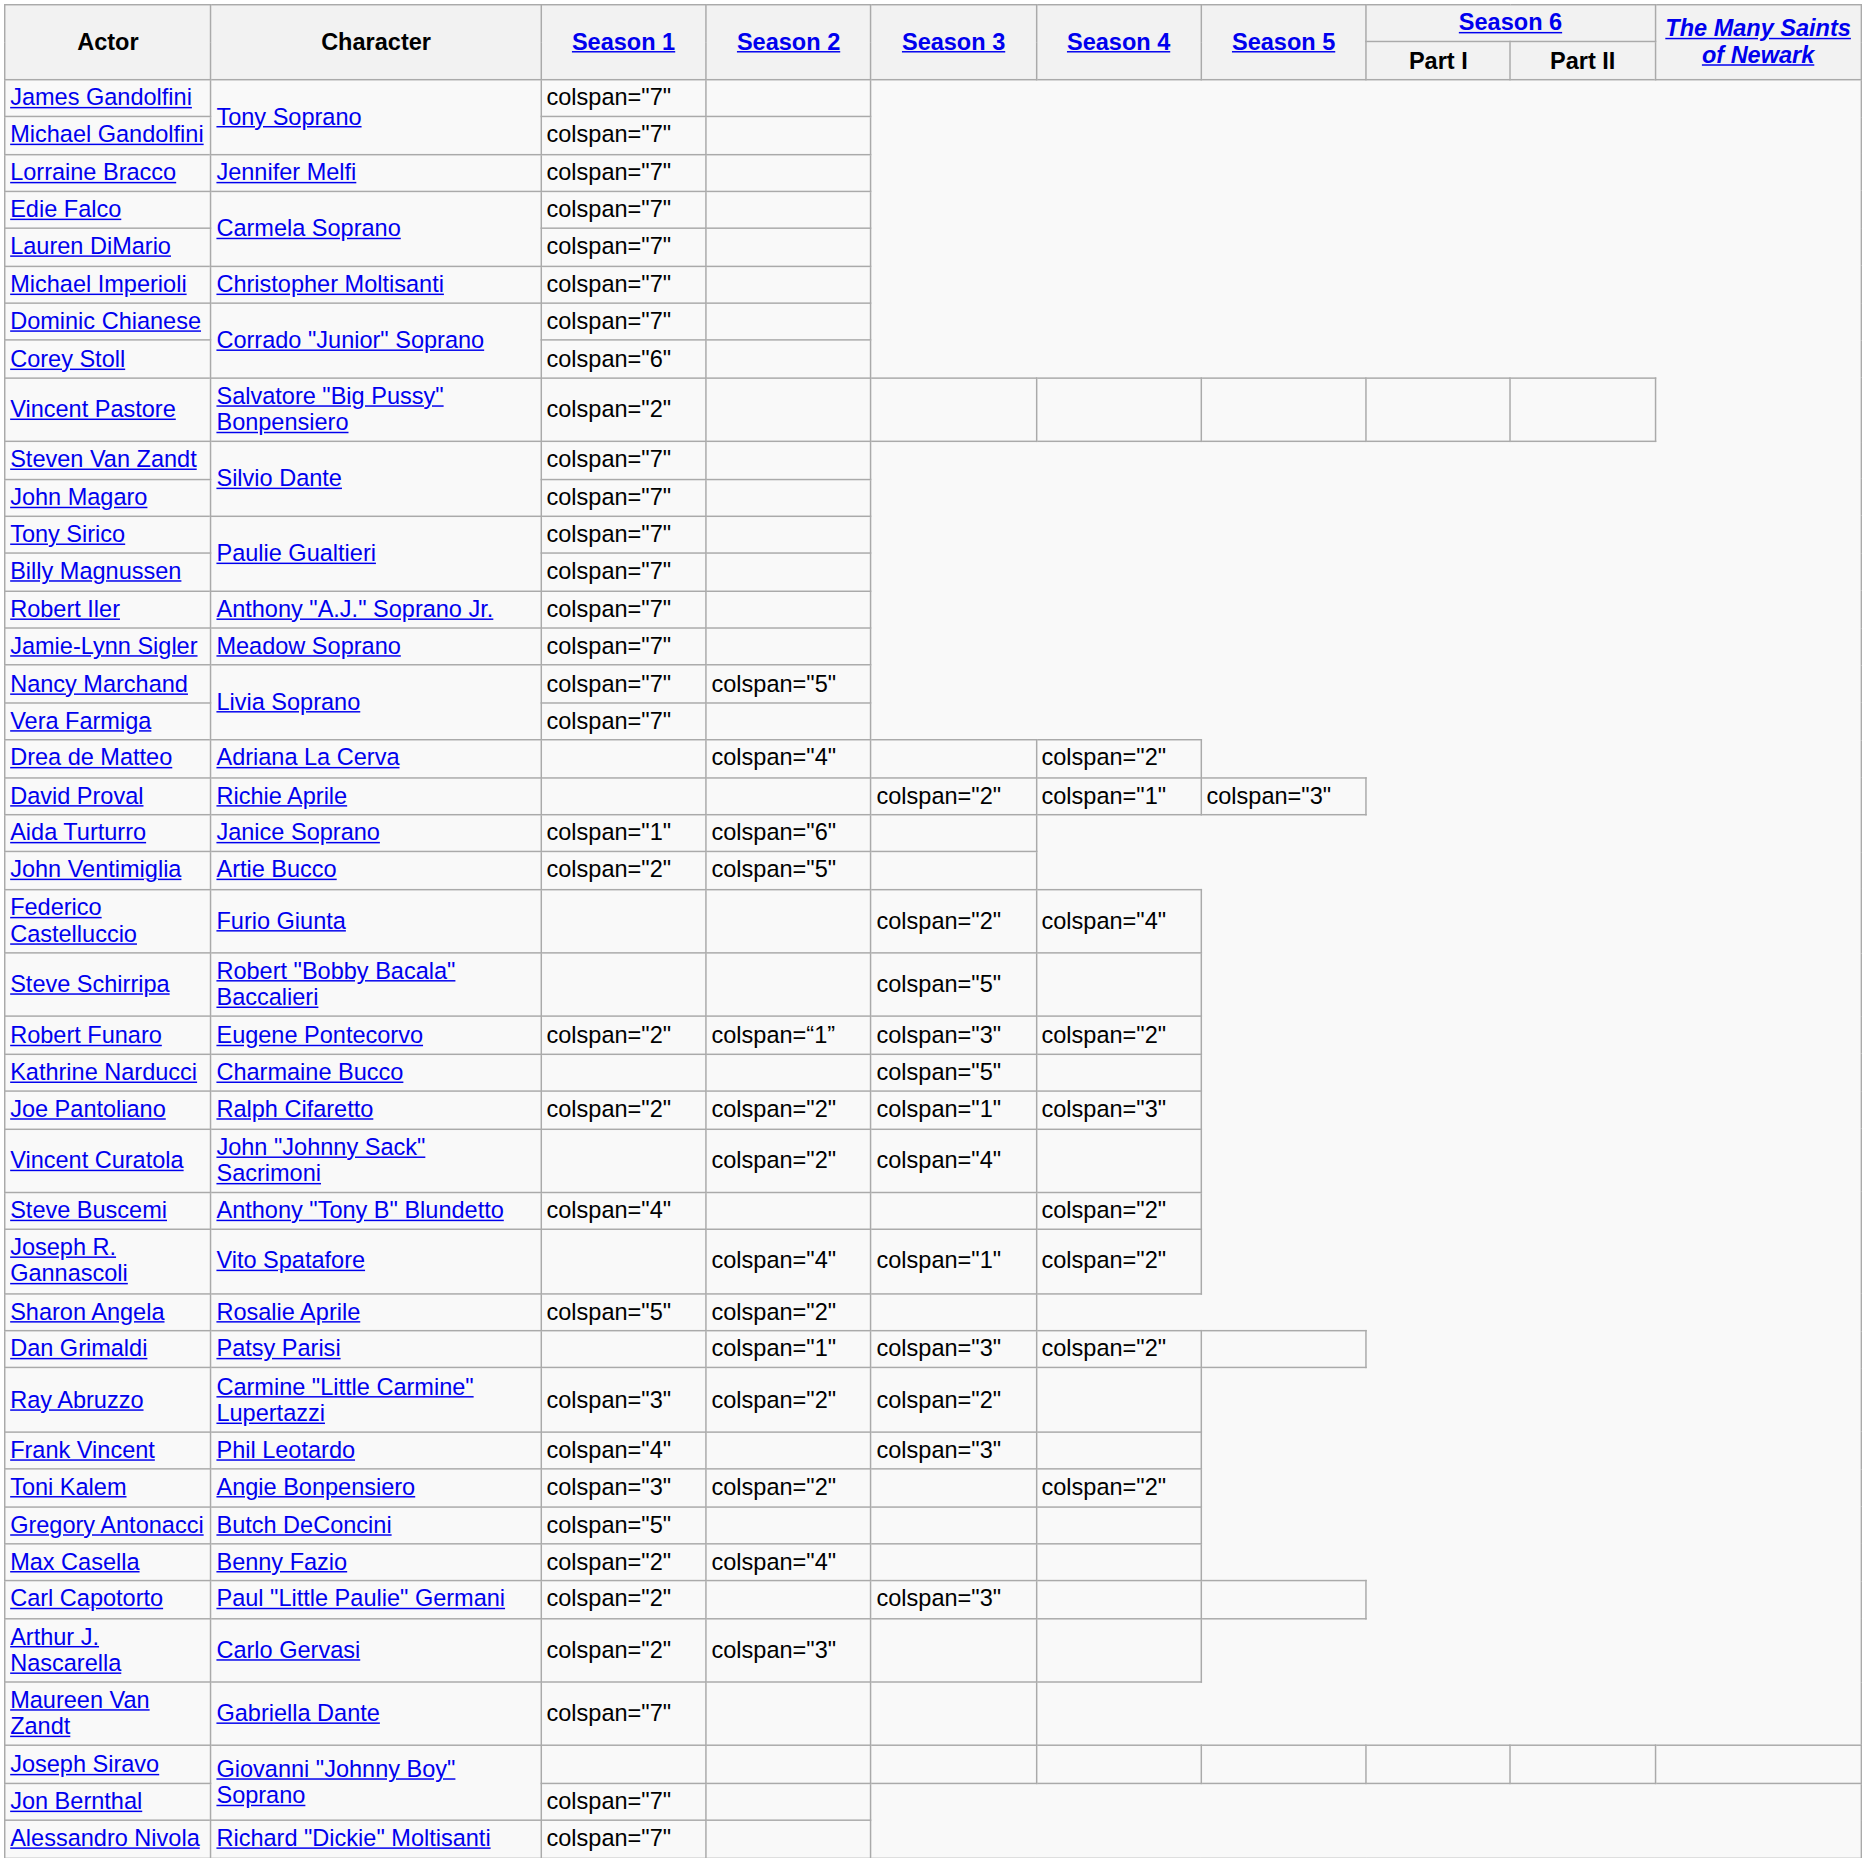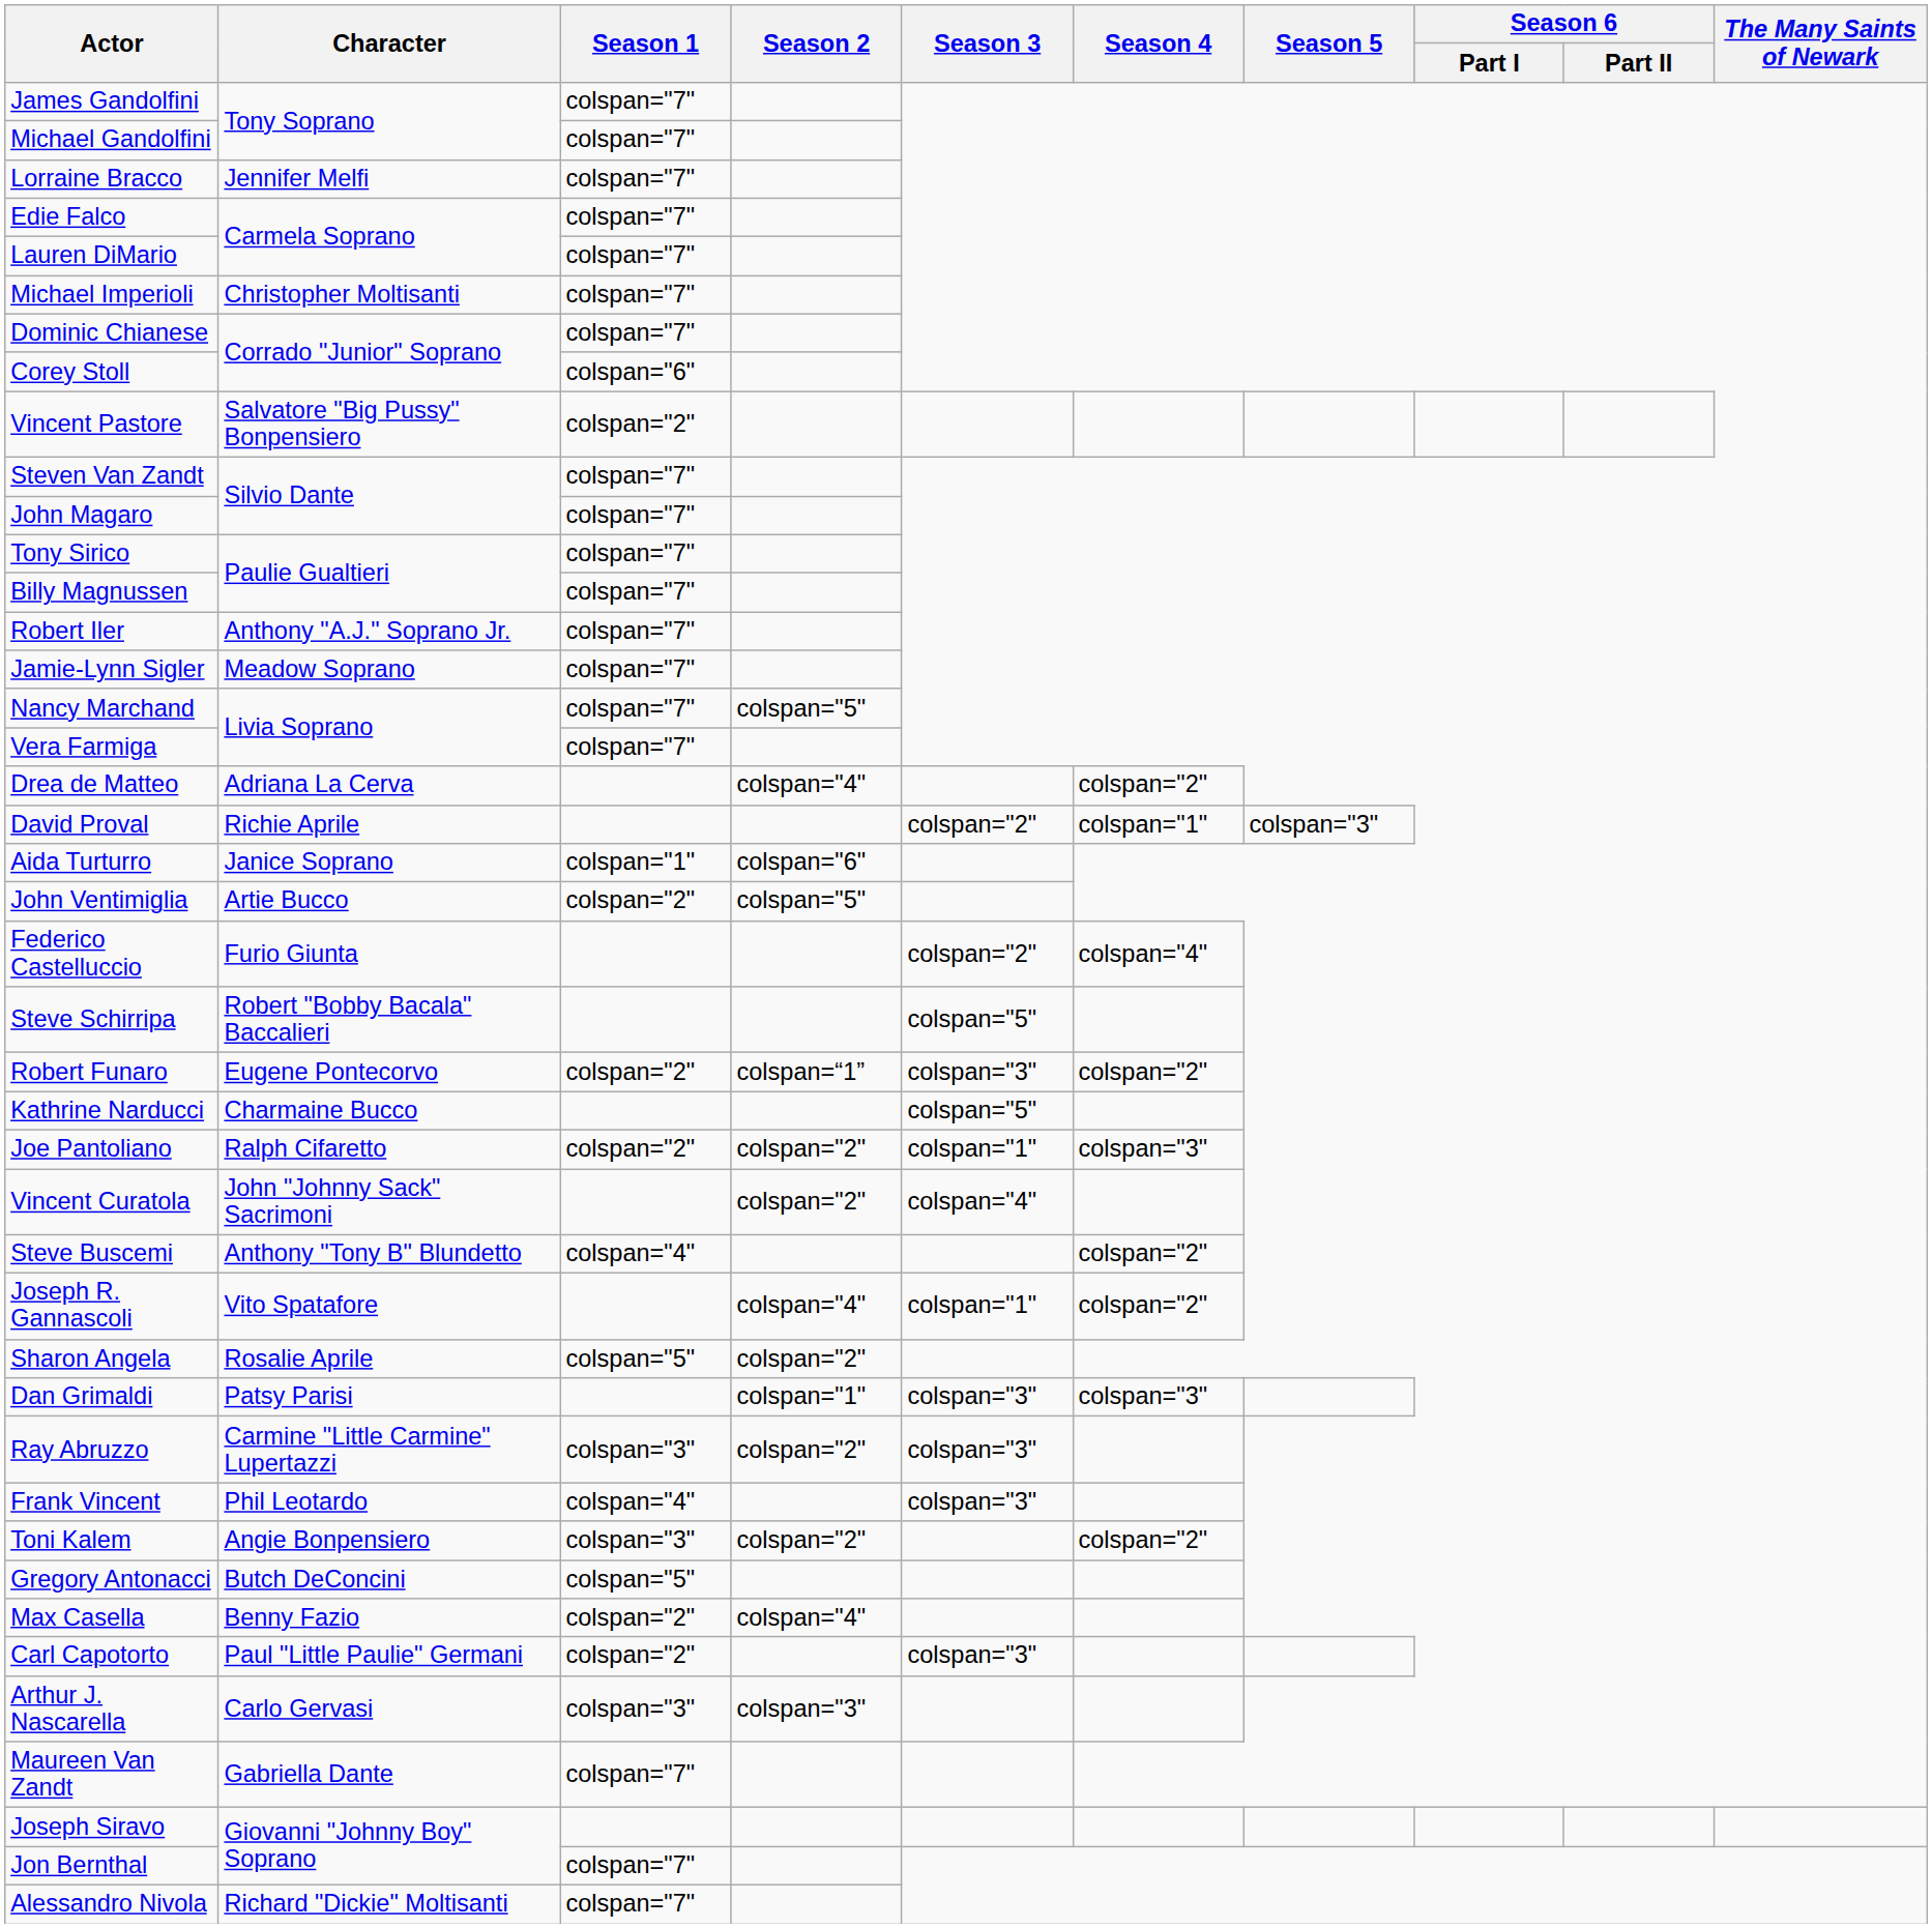Dan Grimaldi | Season 4: colspan="2" -> colspan="3"
Ray Abruzzo | Season 3: colspan="2" -> colspan="3"
Arthur J. Nascarella | Season 1: colspan="2" -> colspan="3"
